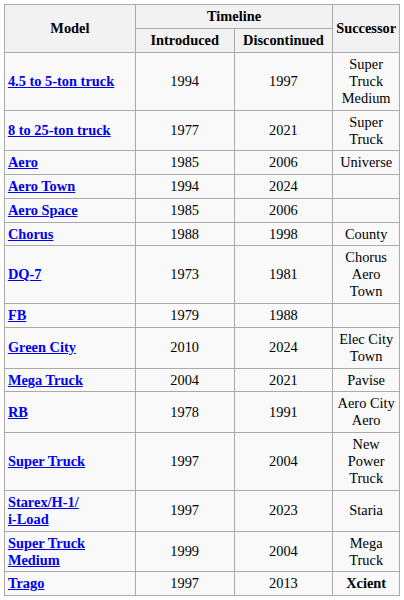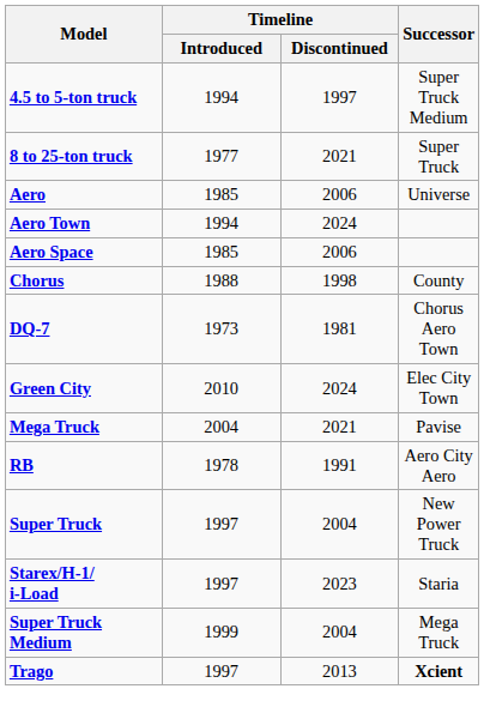- row: FB | 1979 | 1988
